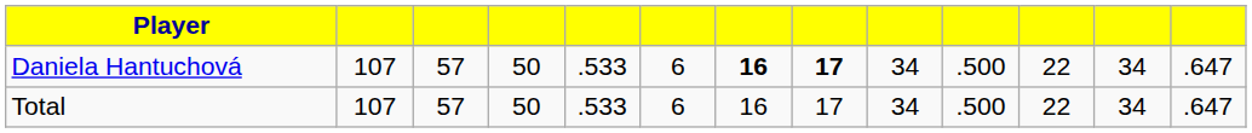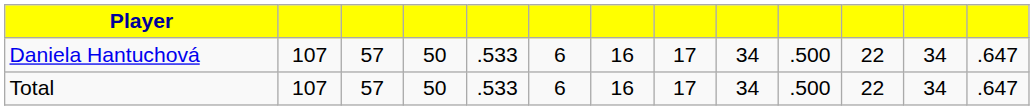Daniela Hantuchová | column 7: bold -> normal
Daniela Hantuchová | column 8: bold -> normal
